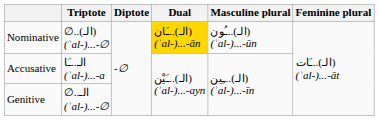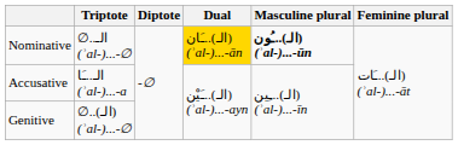Nominative | Triptote: ∅..(الـ) (ʾal-)...-∅ -> ∅..الـ (ʾal-)...-∅
Nominative | Masculine plural: normal -> bold
Genitive | Triptote: ∅..الـ (ʾal-)...-∅ -> ∅..(الـ) (ʾal-)...-∅
